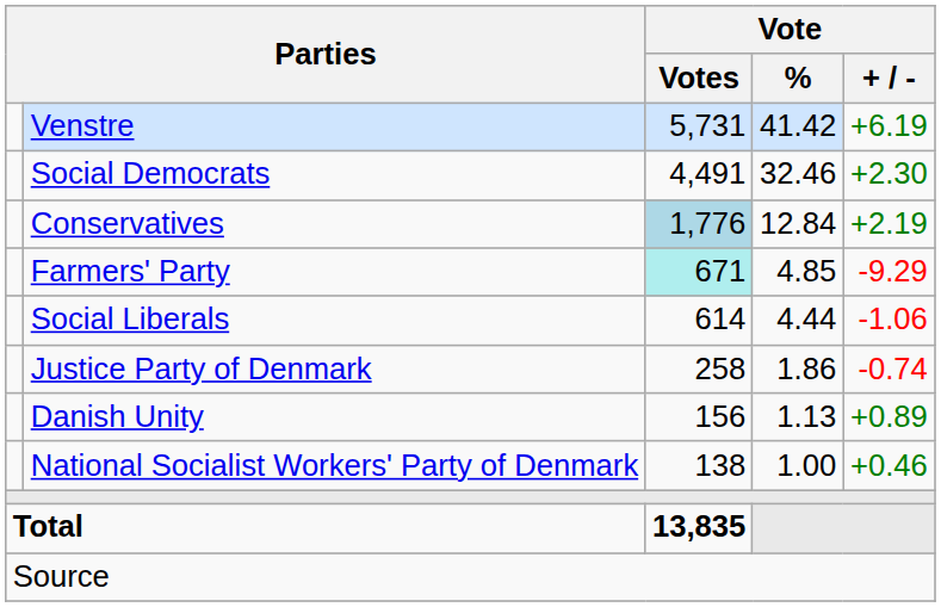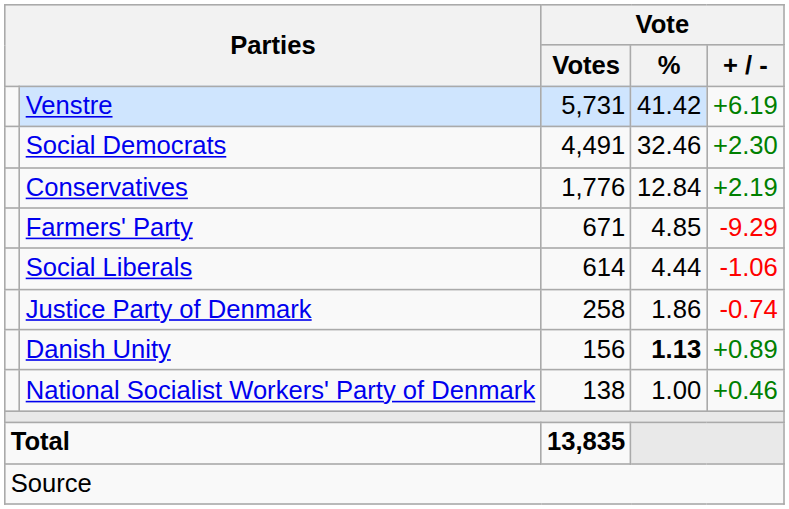Conservatives | Vote / Votes: lightblue background -> no background
Farmers' Party | Vote / Votes: paleturquoise background -> no background
Danish Unity | Vote / %: normal -> bold
